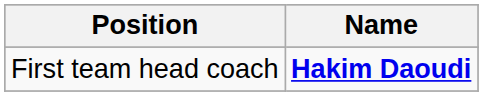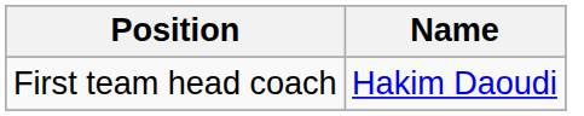First team head coach | Name: bold -> normal
